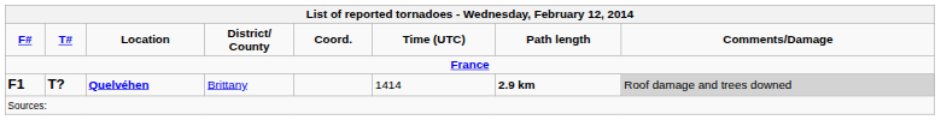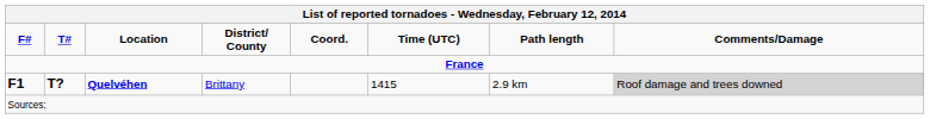F1 | Time (UTC): 1414 -> 1415
F1 | Path length: bold -> normal
